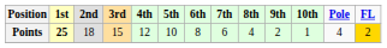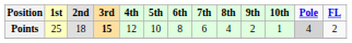Points | 1st: bold -> normal
Points | 3rd: normal -> bold
Points | Pole: no background -> lightgrey background
Points | FL: gold background -> no background
